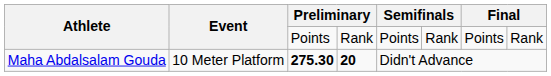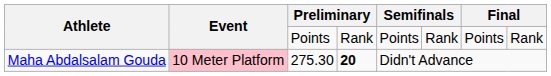Maha Abdalsalam Gouda | Event: no background -> pink background
Maha Abdalsalam Gouda | column 3: bold -> normal
